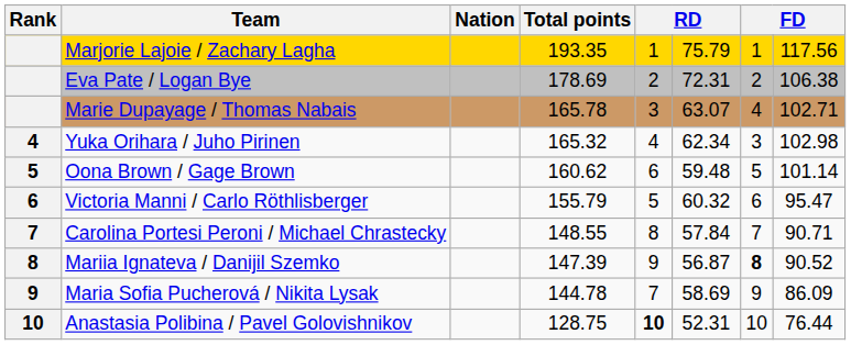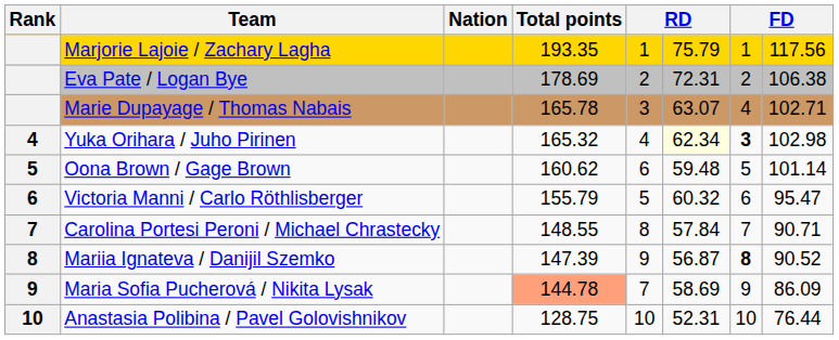Yuka Orihara / Juho Pirinen | column 6: no background -> lightyellow background
Yuka Orihara / Juho Pirinen | column 7: normal -> bold
Maria Sofia Pucherová / Nikita Lysak | Total points: no background -> lightsalmon background
Anastasia Polibina / Pavel Golovishnikov | column 5: bold -> normal
